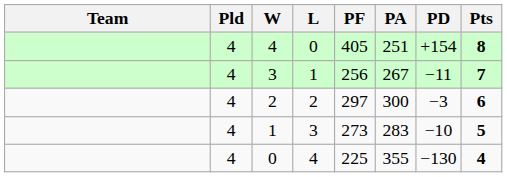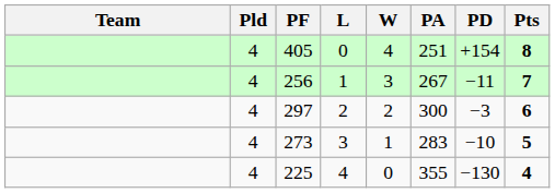columns swapped: W <-> PF
